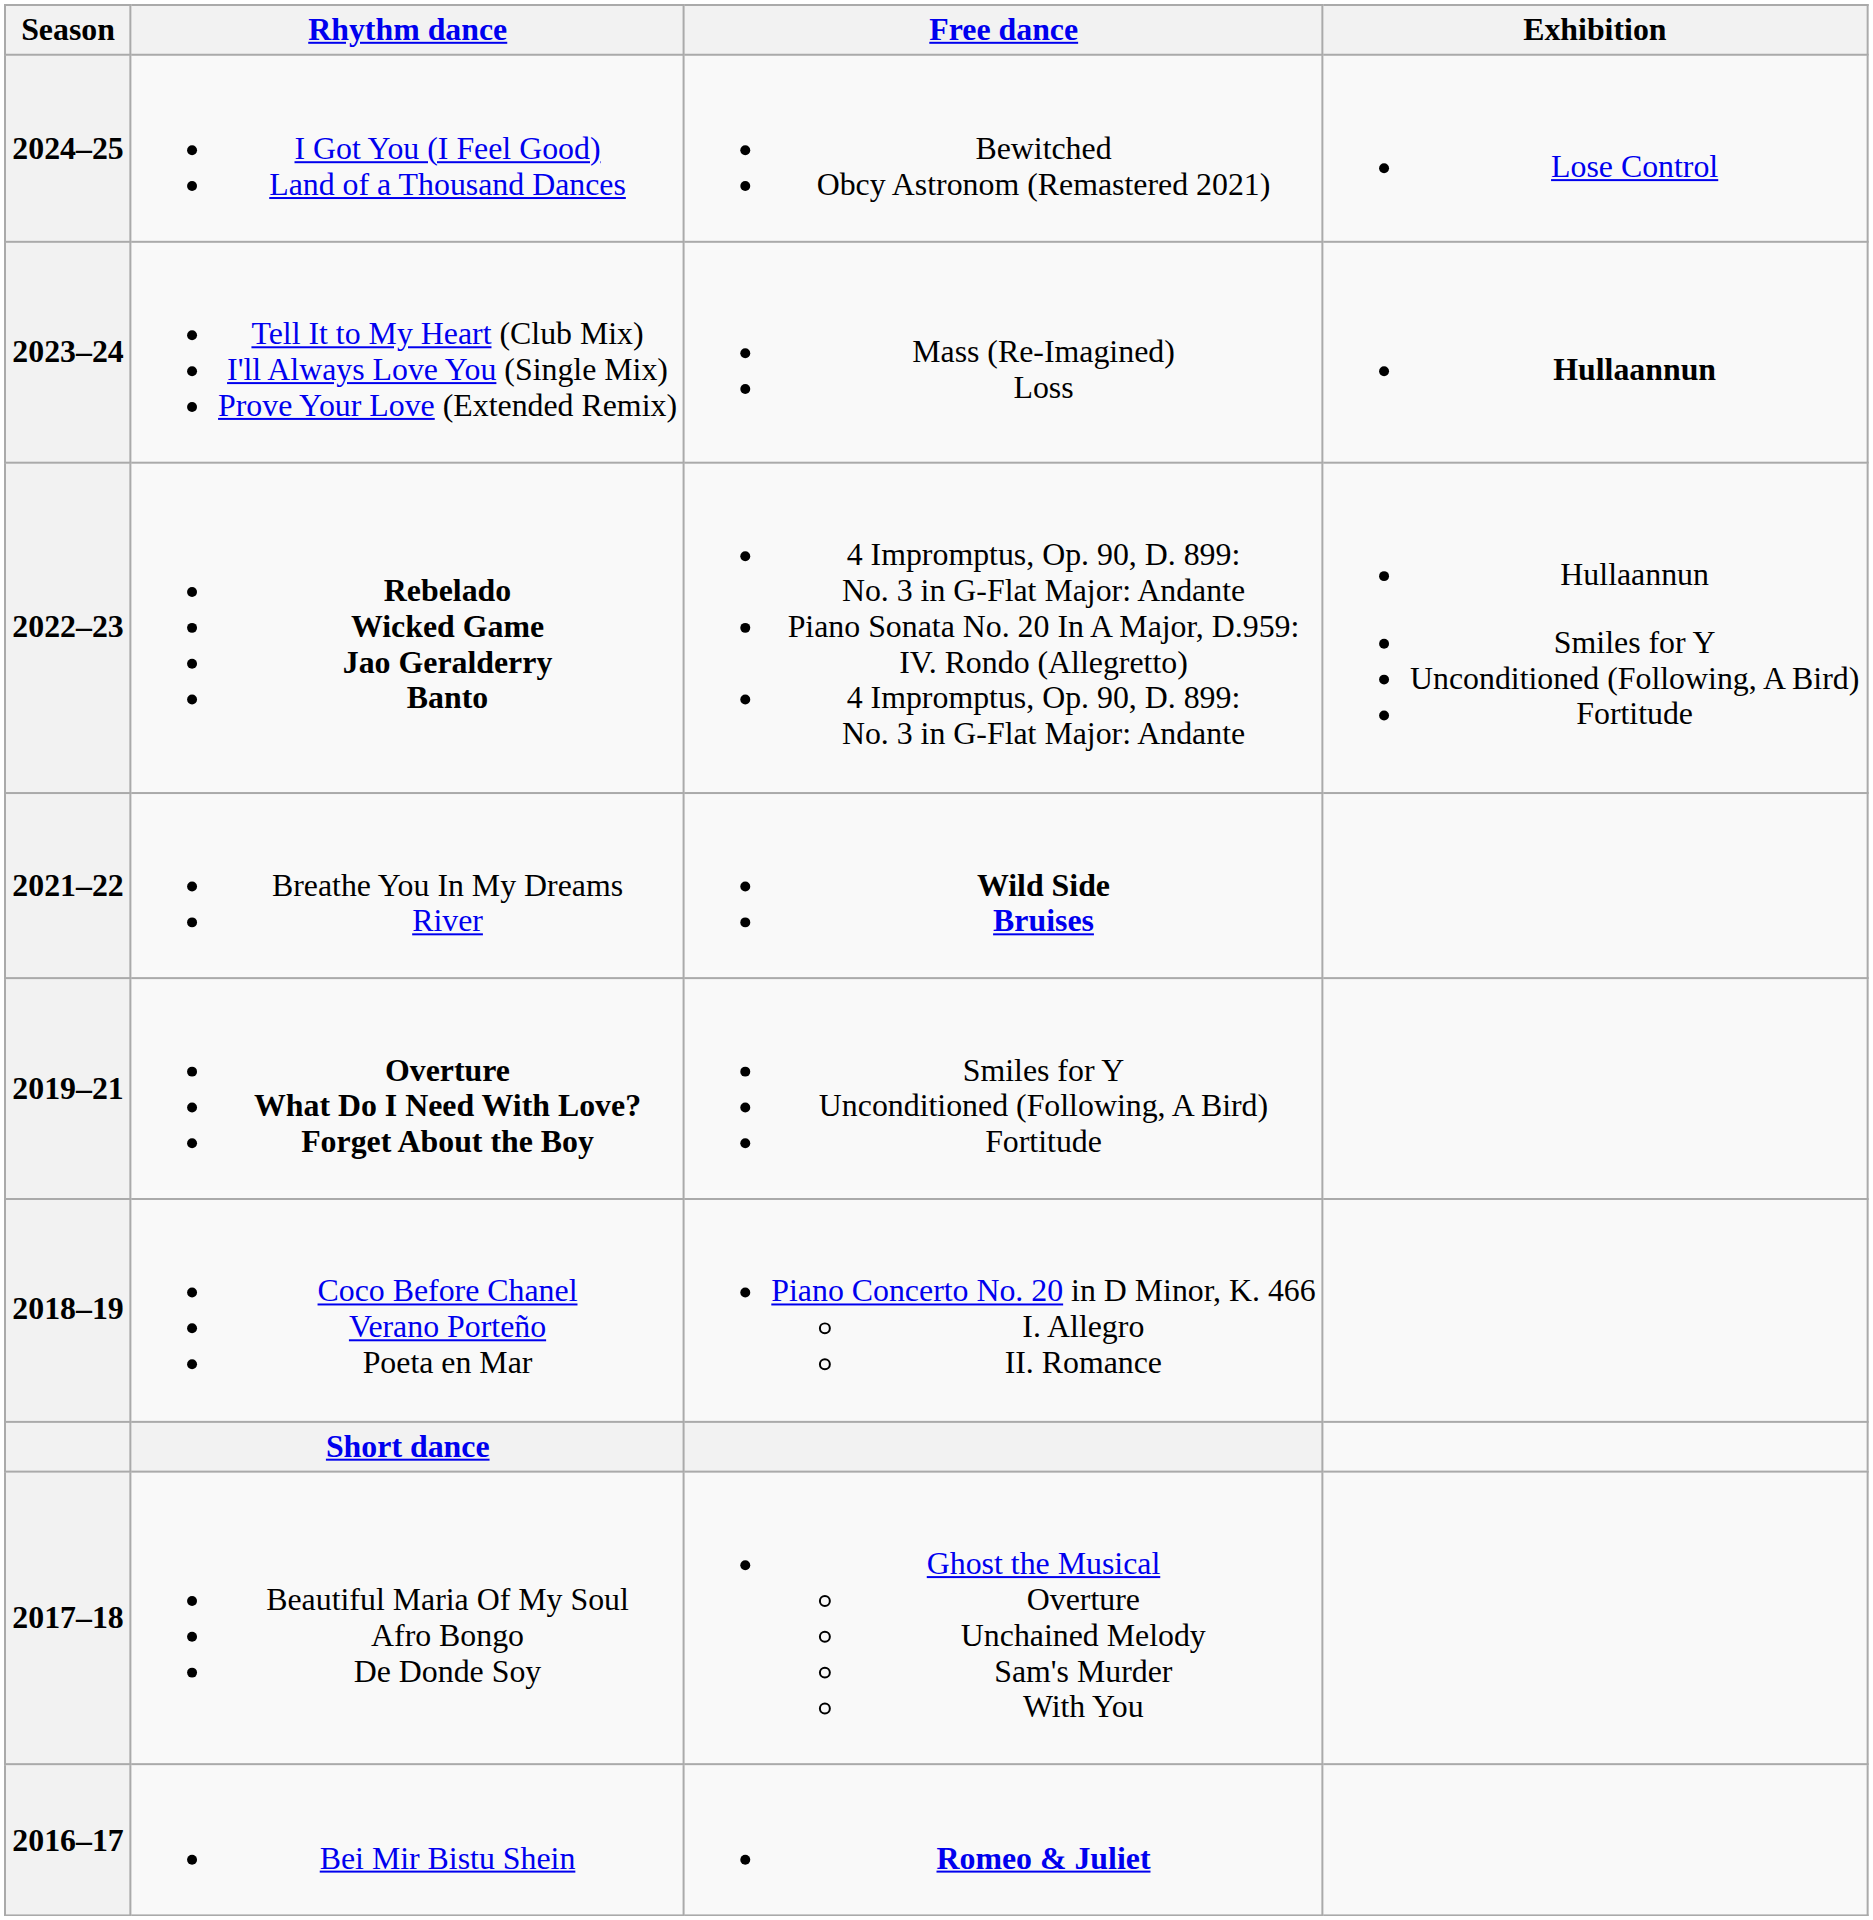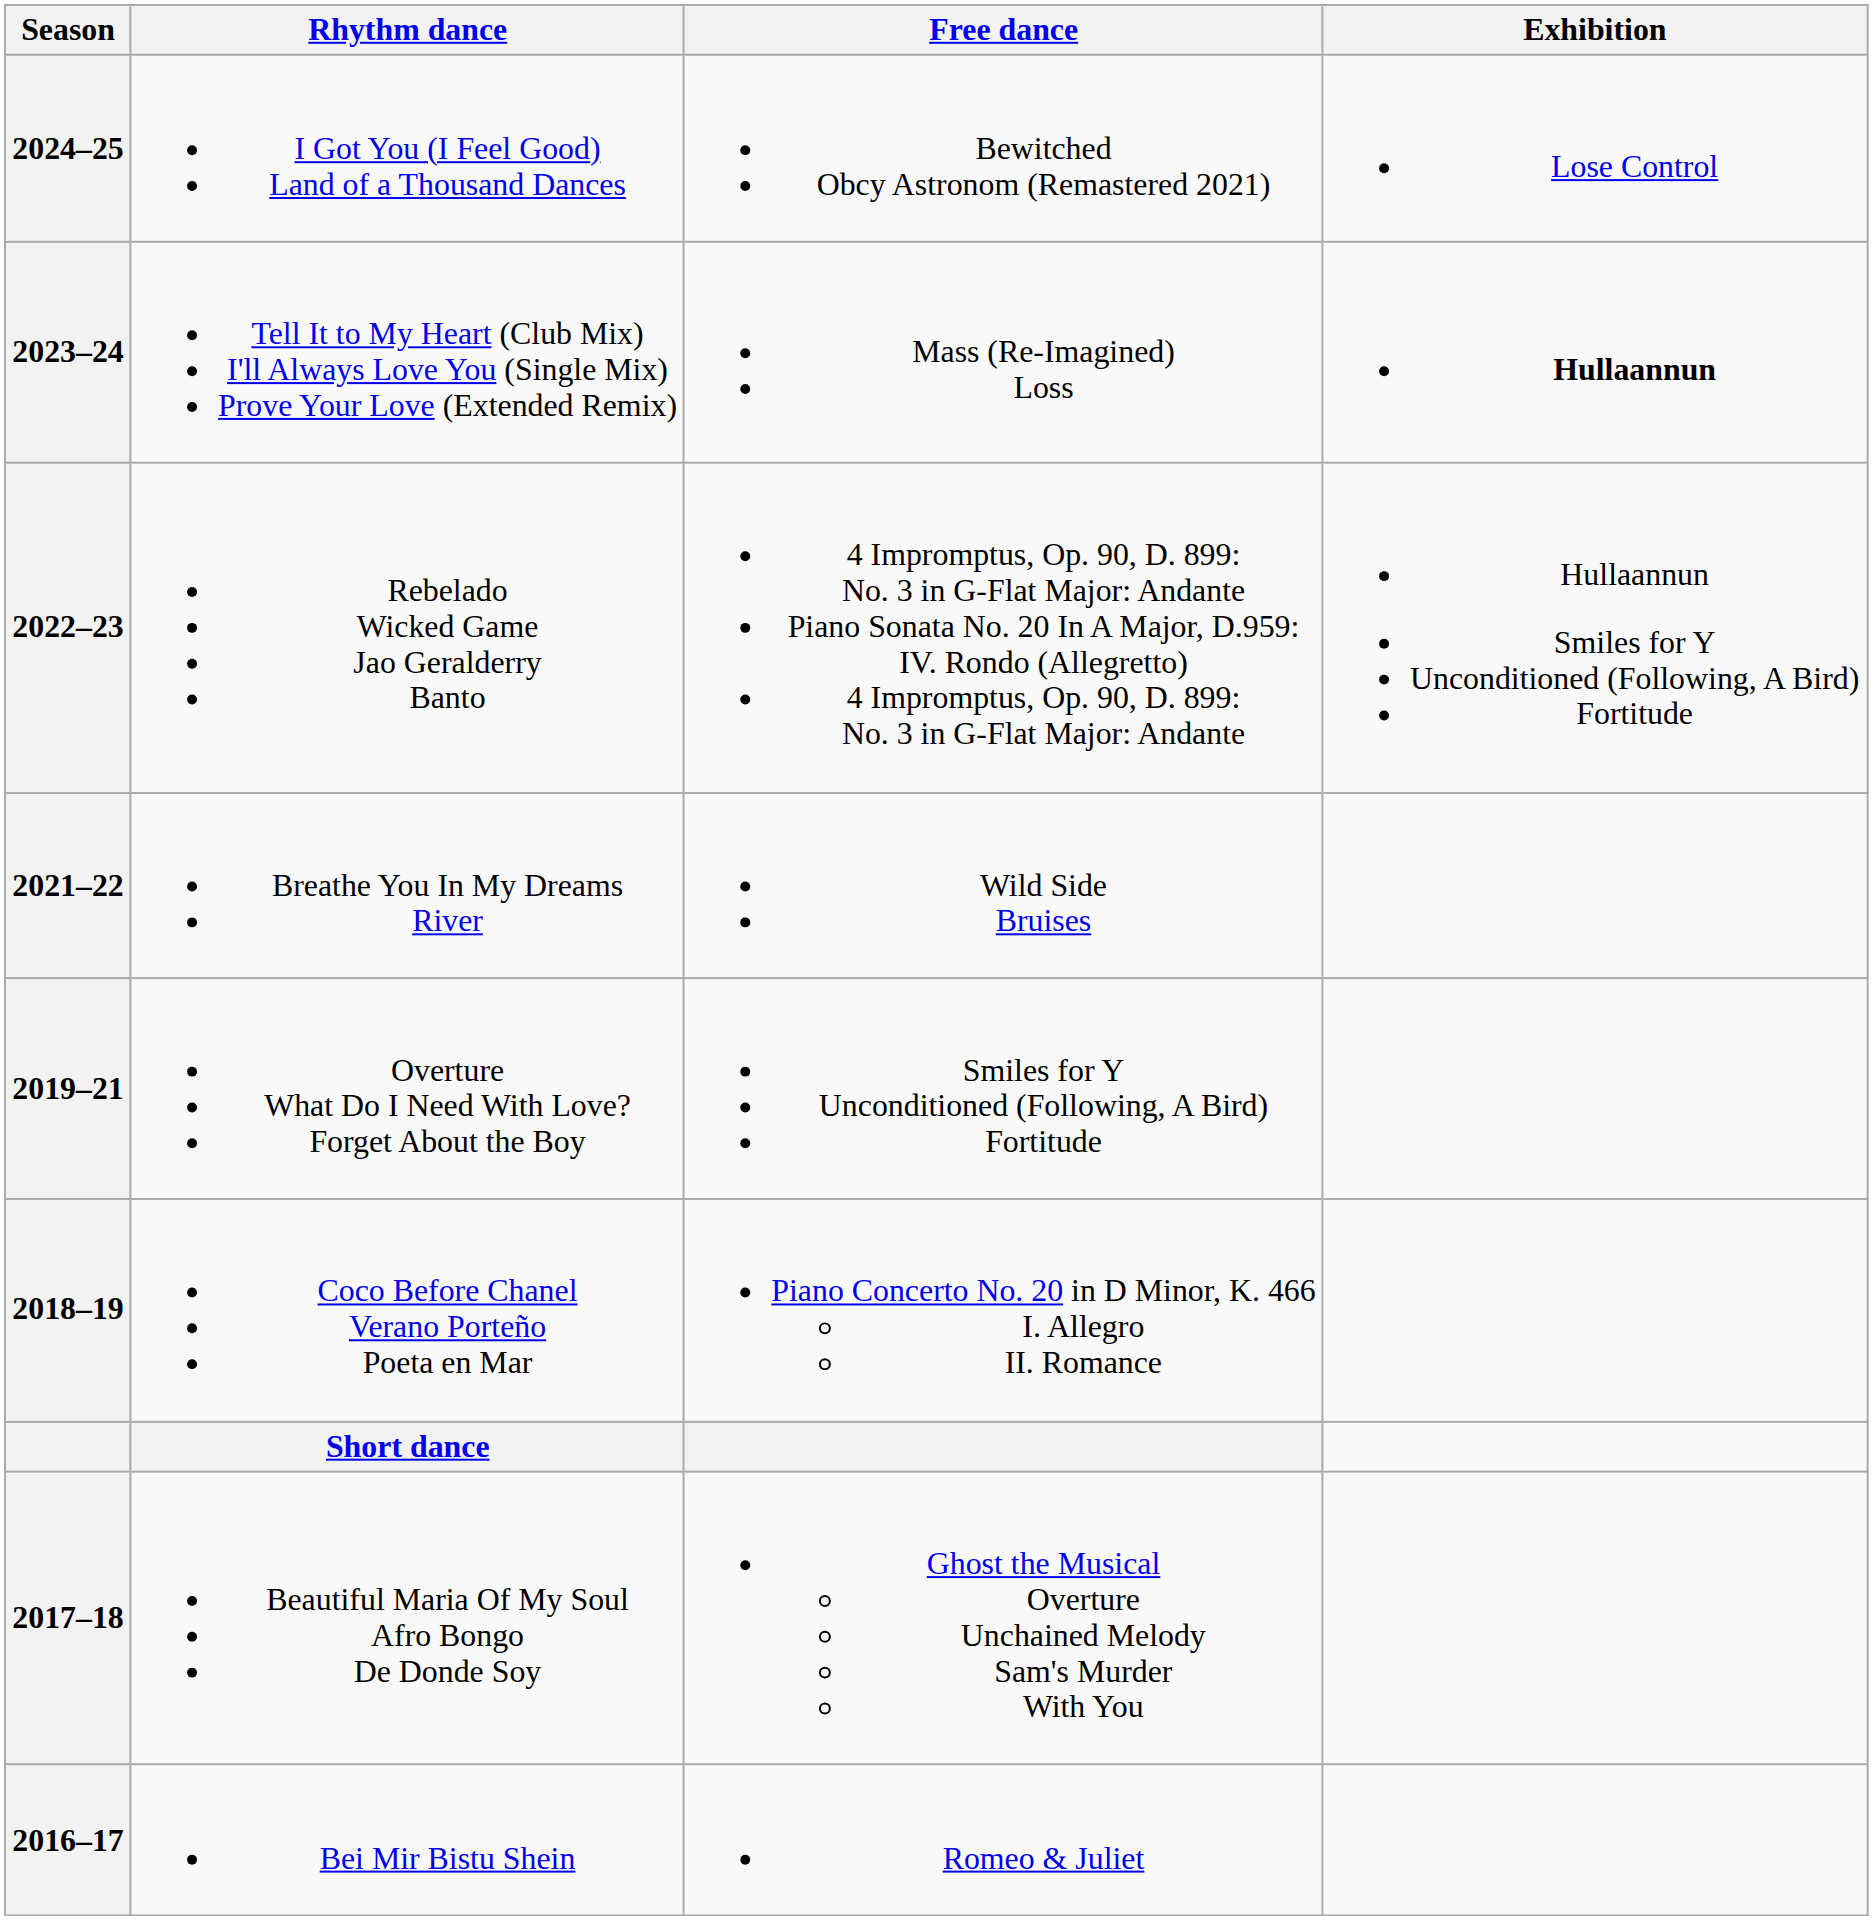2022–23 | Rhythm dance: bold -> normal
2021–22 | Free dance: bold -> normal
2019–21 | Rhythm dance: bold -> normal
2016–17 | Free dance: bold -> normal
